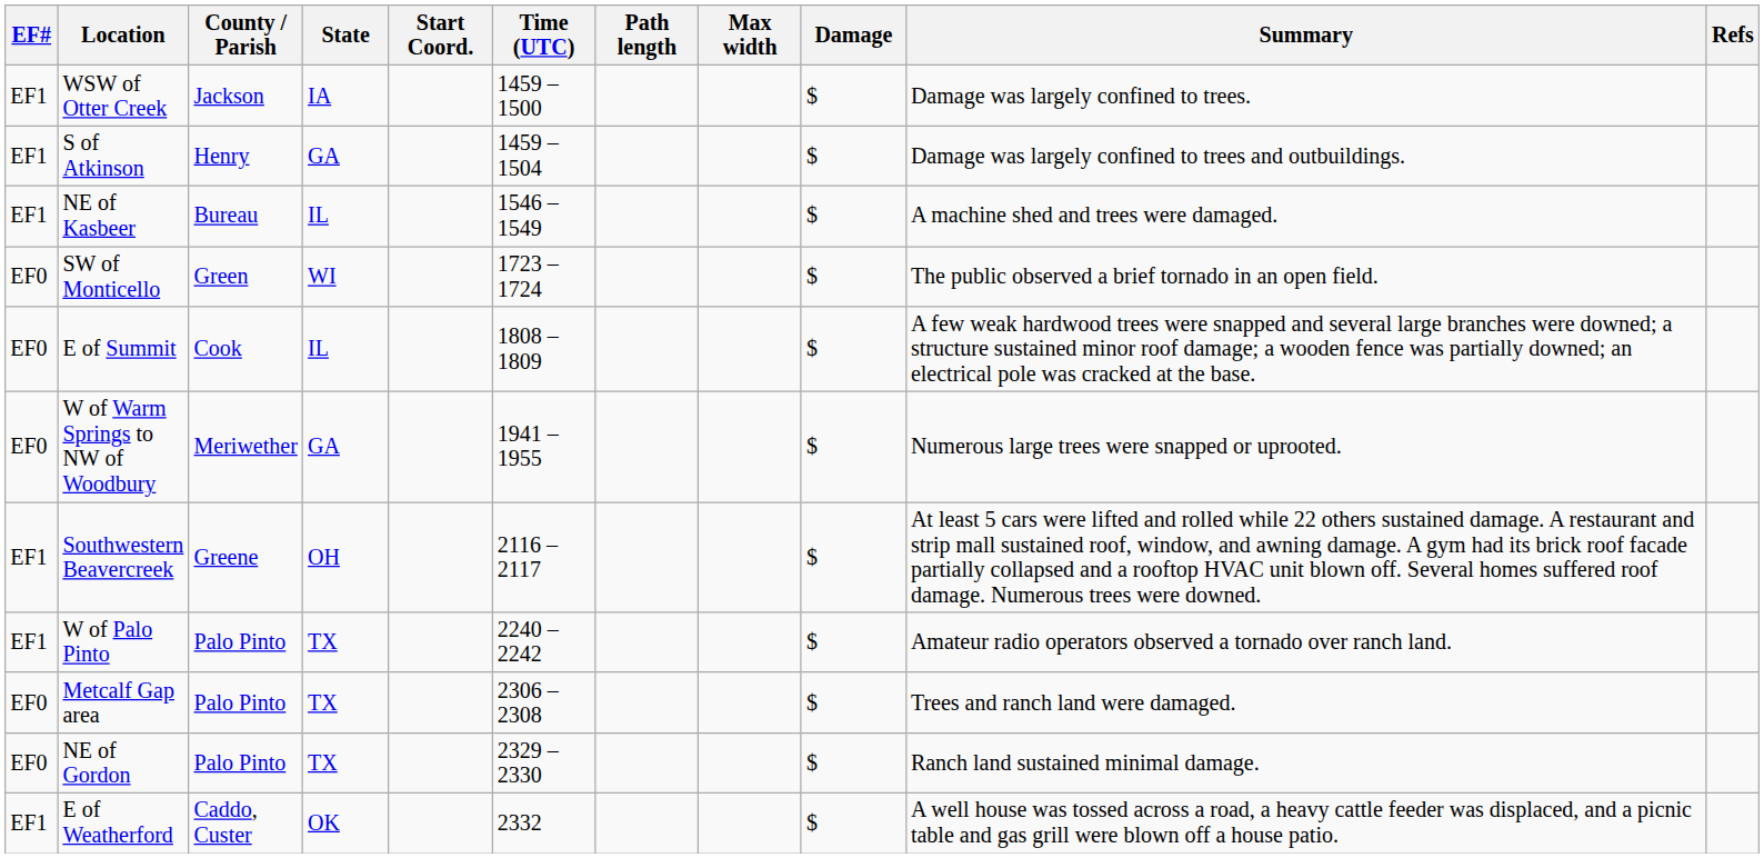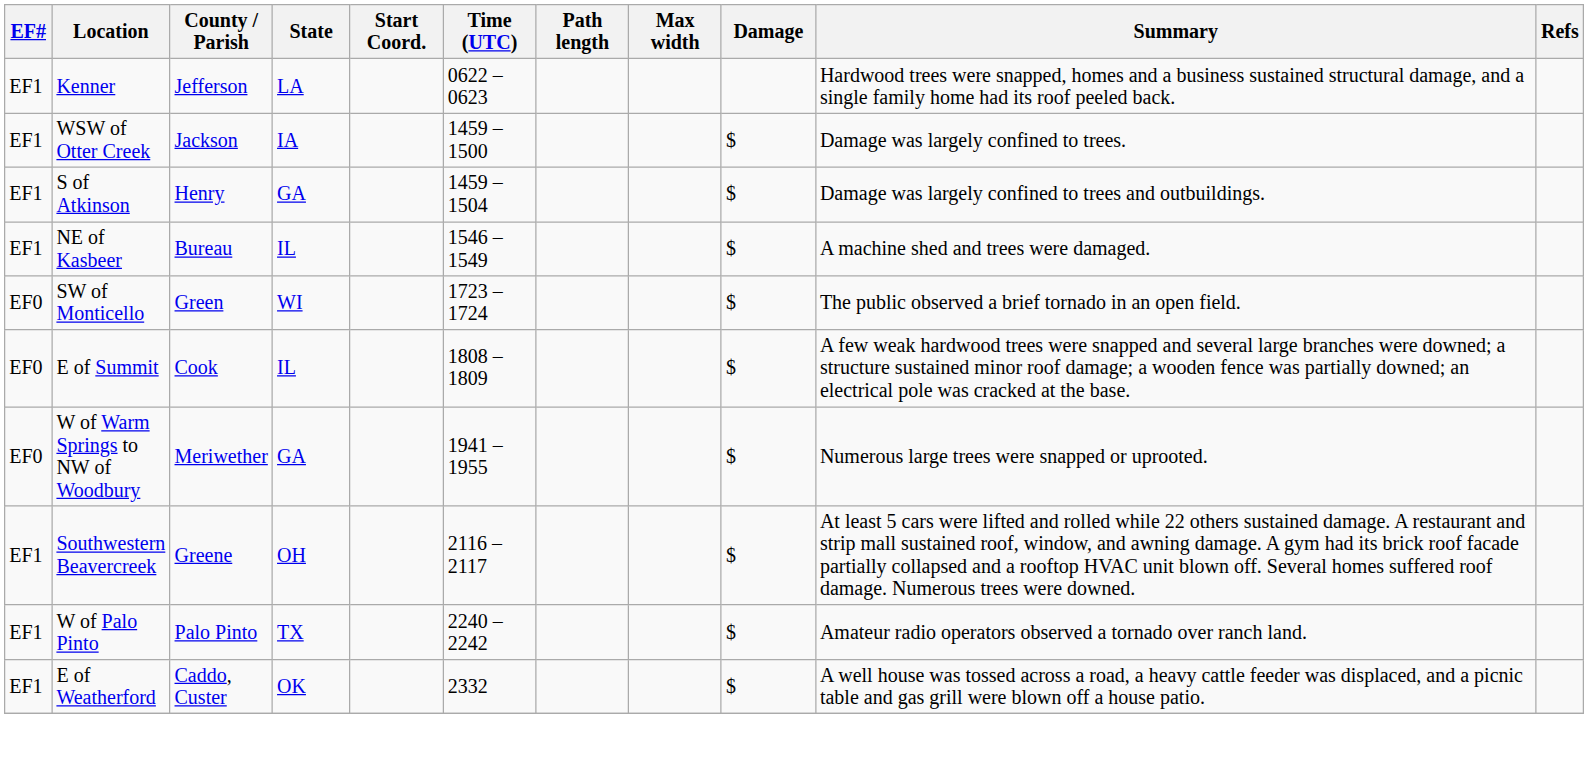+ row: EF1 | Kenner | Jefferson | LA | 0622 – 0623 | Hardwood trees were snapped, homes and a business sustained structural damage, and a single family home had its roof peeled back.
- row: EF0 | Metcalf Gap area | Palo Pinto | TX | 2306 – 2308 | $ | Trees and ranch land were damaged.
- row: EF0 | NE of Gordon | Palo Pinto | TX | 2329 – 2330 | $ | Ranch land sustained minimal damage.
